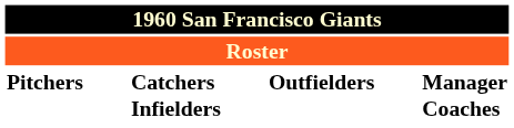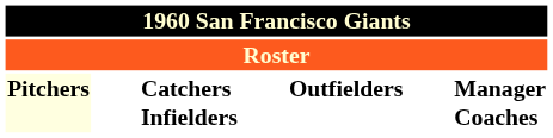Pitchers | column 1: no background -> lightyellow background
